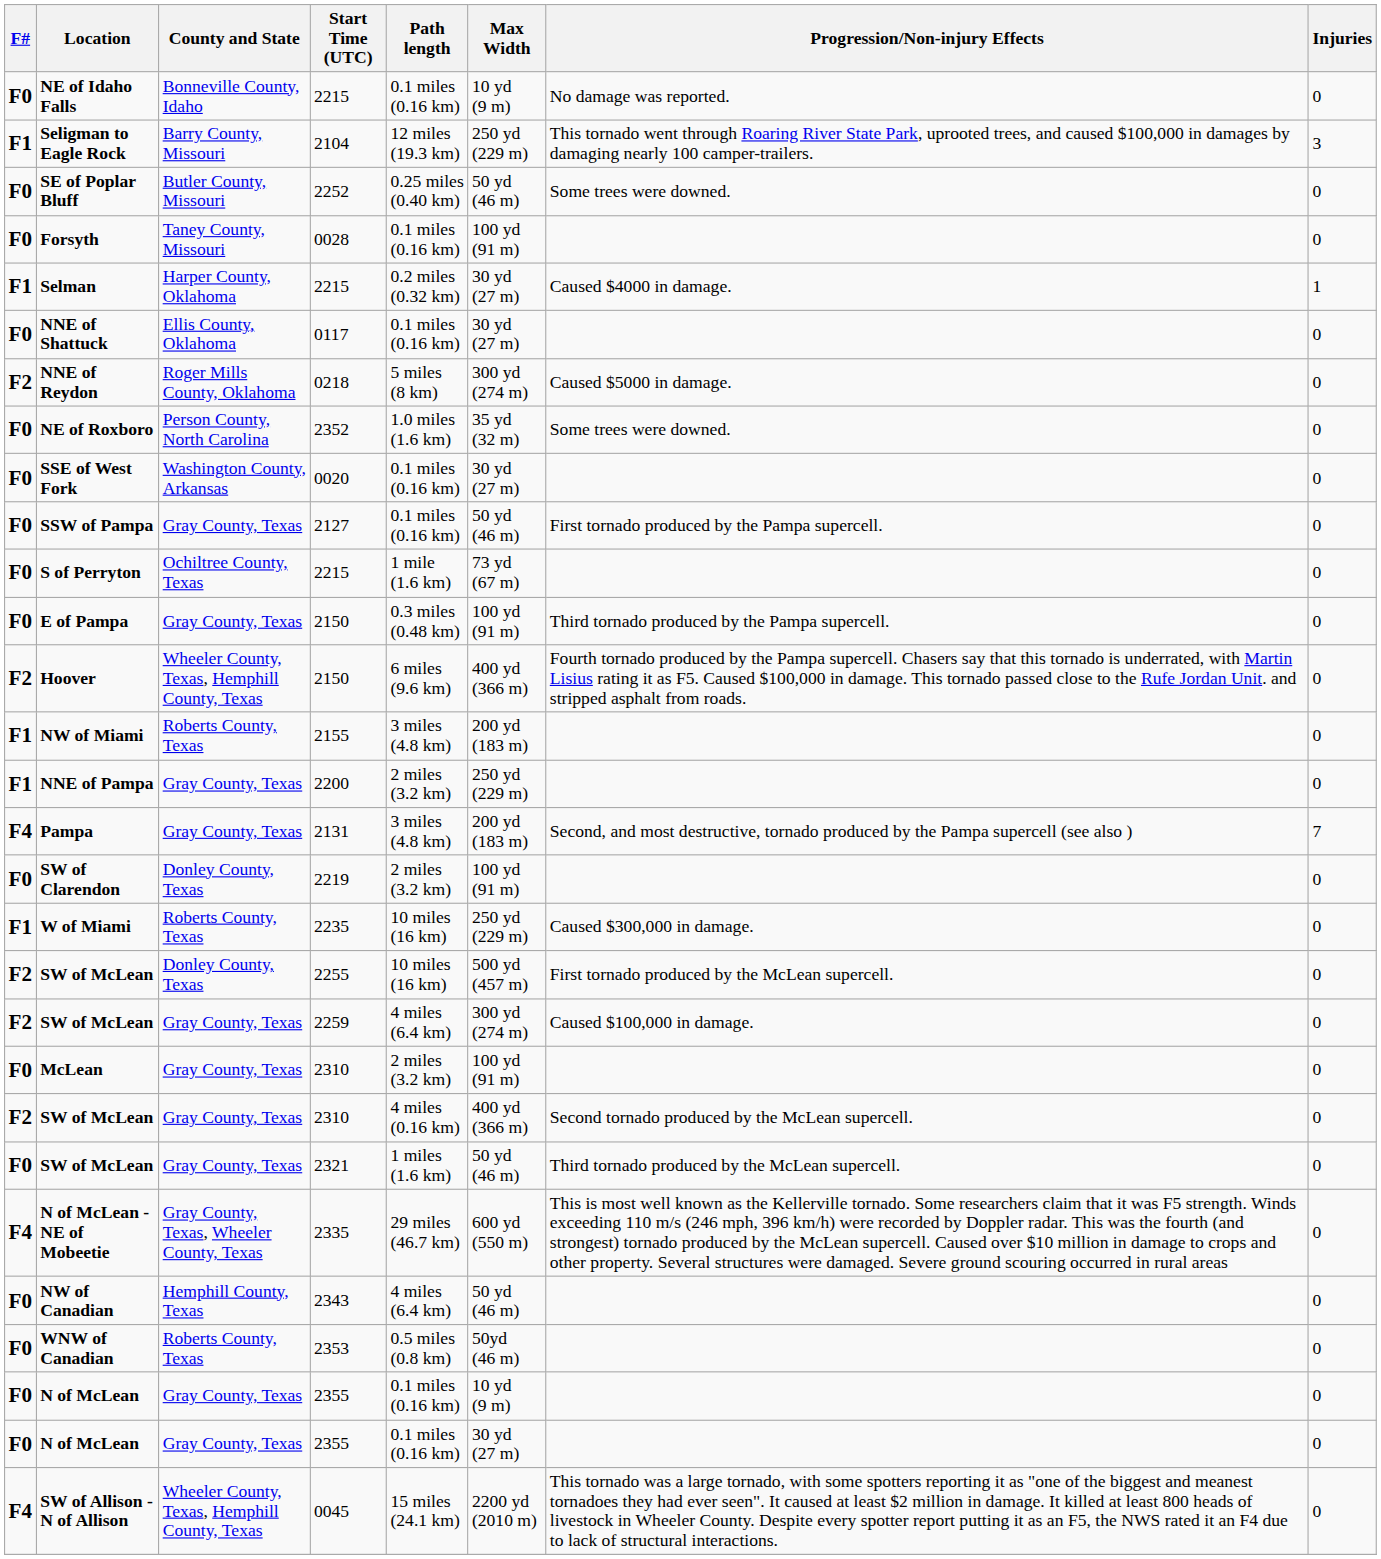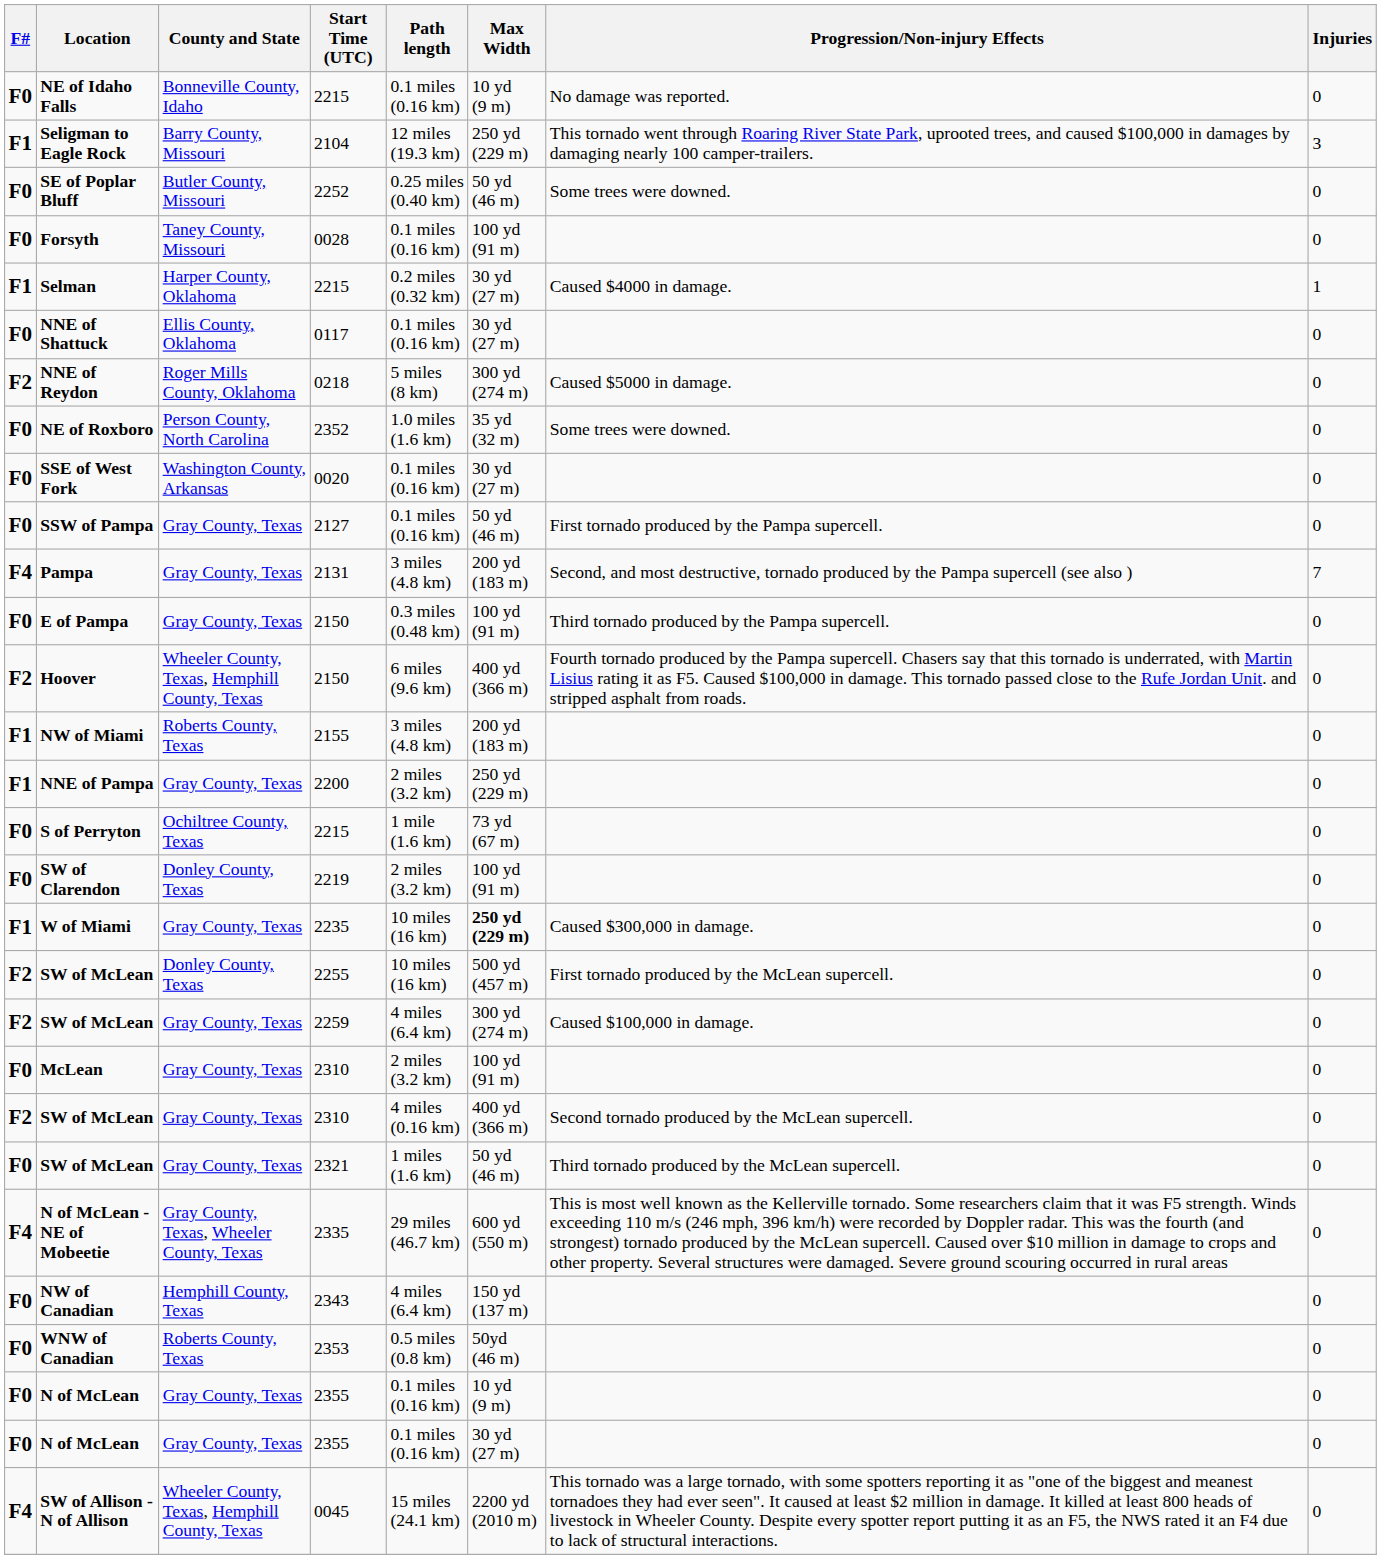rows swapped: Pampa <-> S of Perryton
W of Miami | County and State: Roberts County, Texas -> Gray County, Texas
W of Miami | Max Width: normal -> bold
NW of Canadian | Max Width: 50 yd (46 m) -> 150 yd (137 m)
